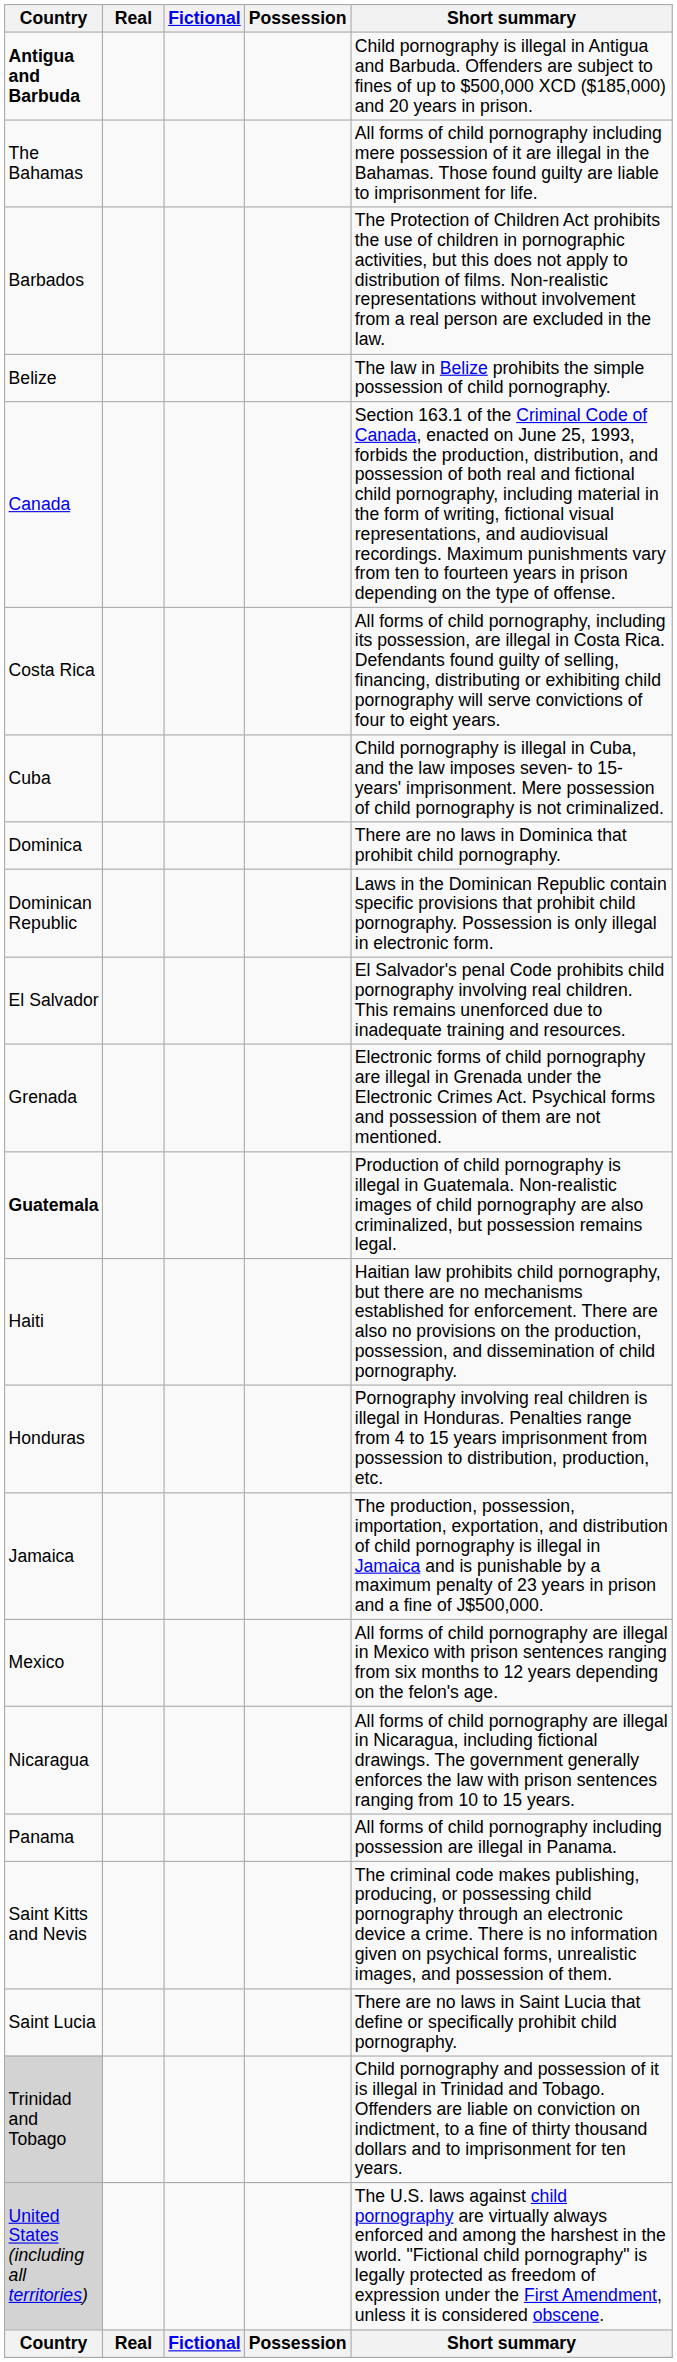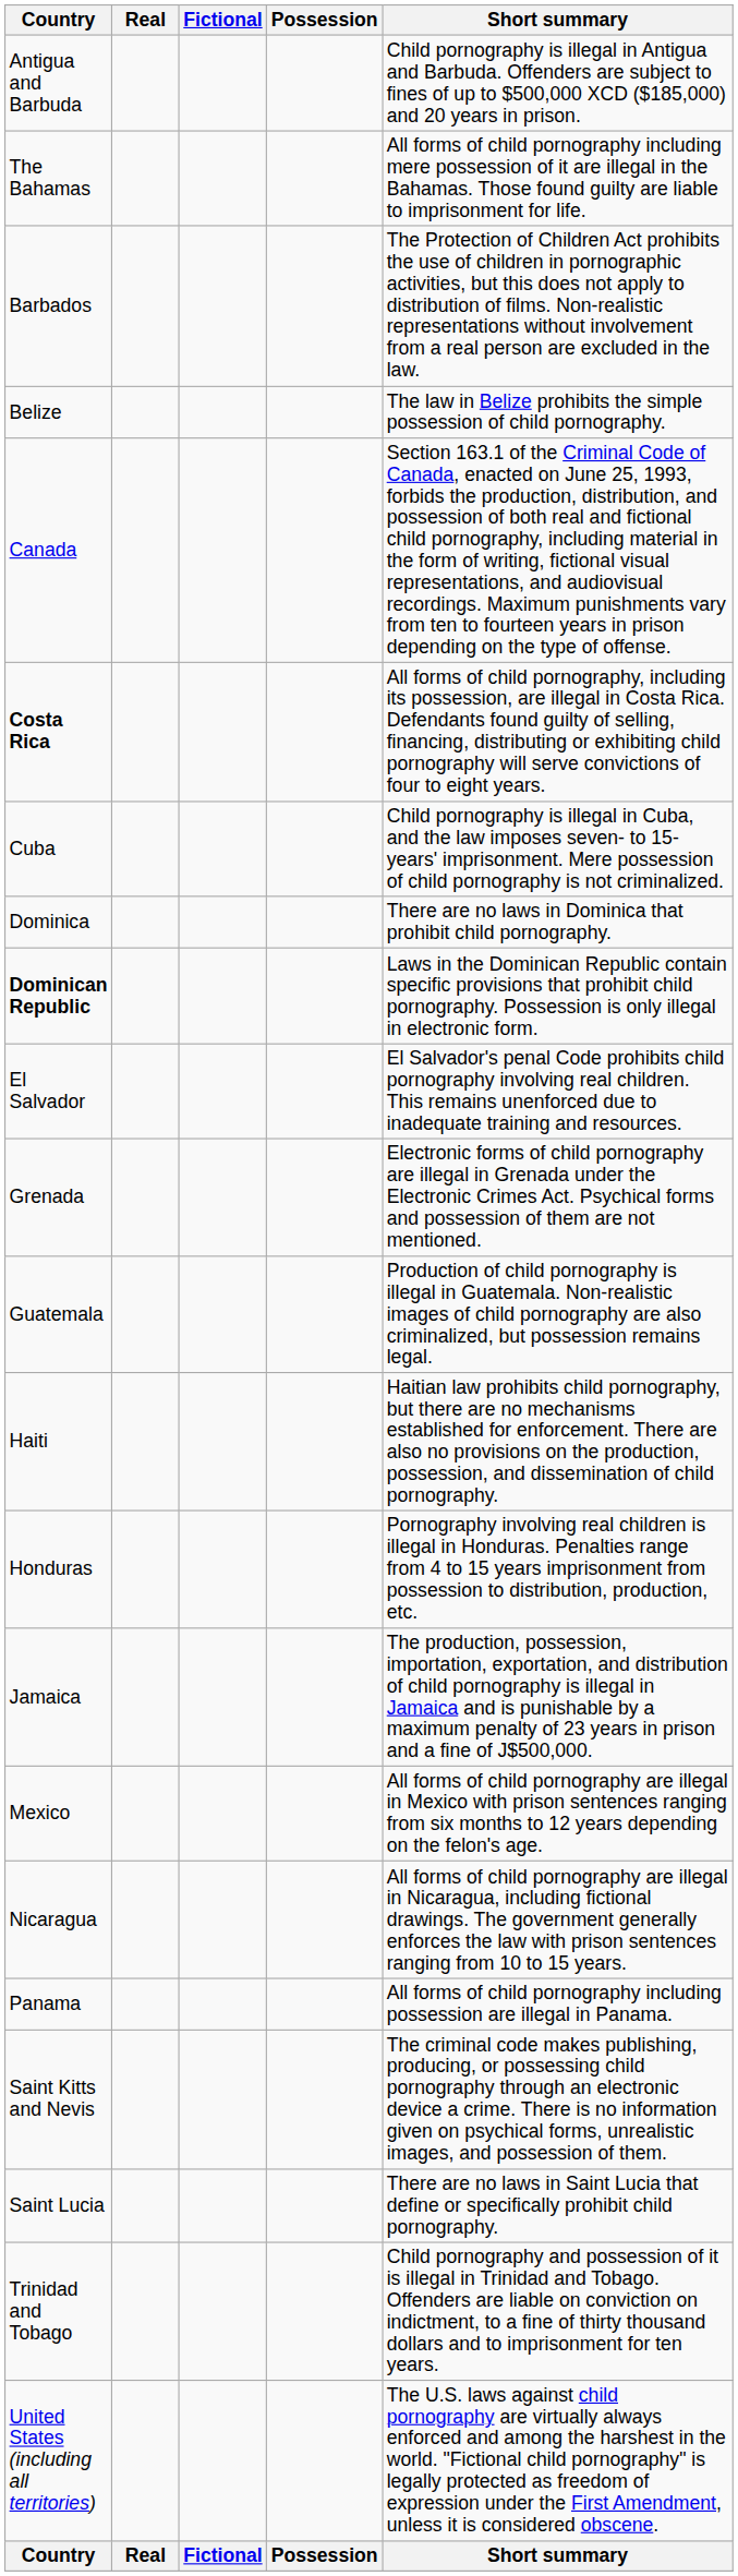Antigua and Barbuda | Country: bold -> normal
Costa Rica | Country: normal -> bold
Dominican Republic | Country: normal -> bold
Guatemala | Country: bold -> normal
Trinidad and Tobago | Country: lightgrey background -> no background
United States (including all territories) | Country: lightgrey background -> no background
